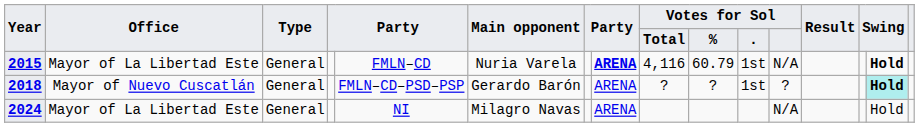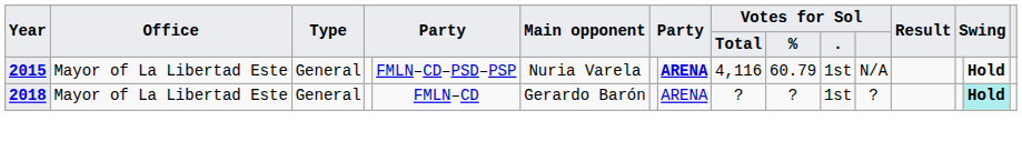2015 | column 5: FMLN–CD -> FMLN–CD–PSD–PSP
2018 | Office: Mayor of Nuevo Cuscatlán -> Mayor of La Libertad Este
2018 | column 5: FMLN–CD–PSD–PSP -> FMLN–CD
- row: 2024 | Mayor of La Libertad Este | General | NI | Milagro Navas | ARENA | N/A | Hold
